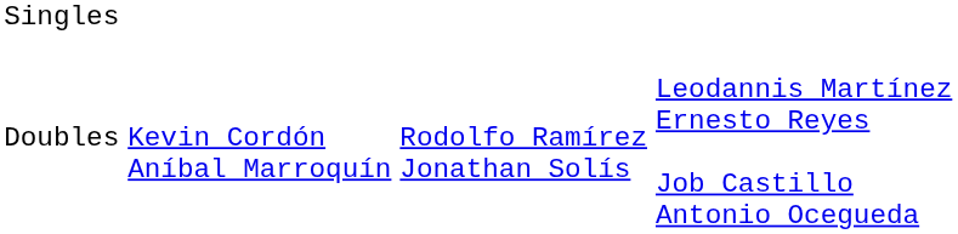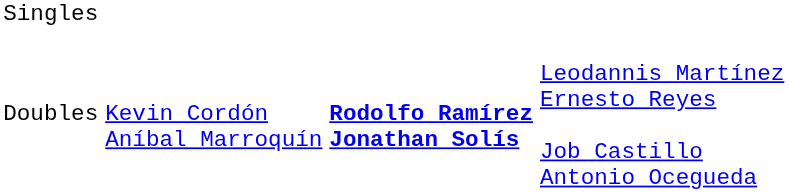Doubles | column 3: normal -> bold
